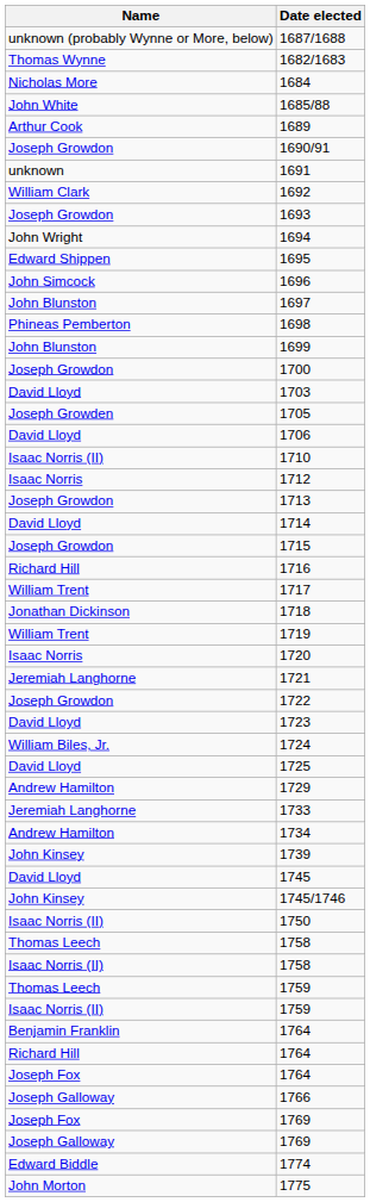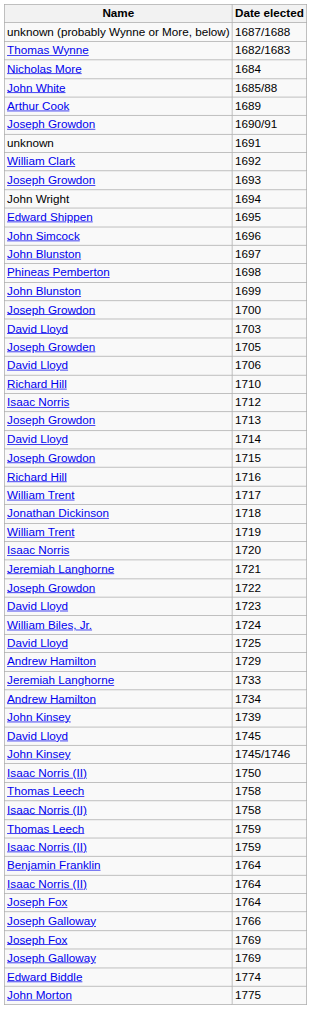row 21 | Name: Isaac Norris (II) -> Richard Hill
row 48 | Name: Richard Hill -> Isaac Norris (II)
